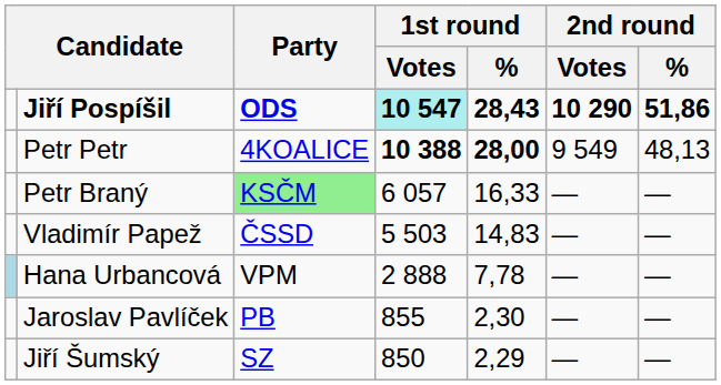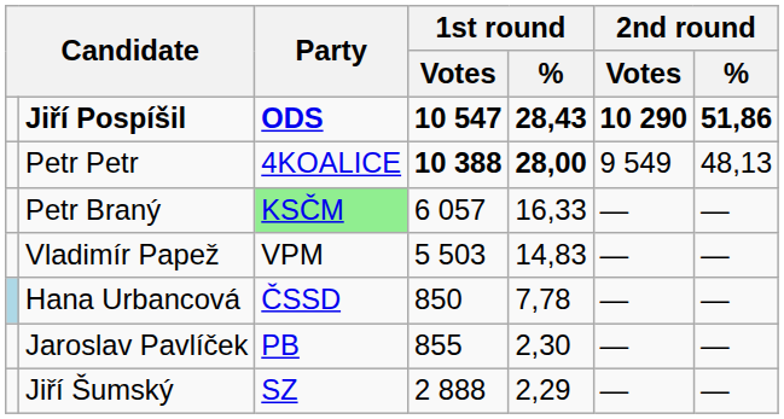Jiří Pospíšil | 1st round / Votes: paleturquoise background -> no background
Vladimír Papež | Party: ČSSD -> VPM
Hana Urbancová | Party: VPM -> ČSSD
Hana Urbancová | 1st round / Votes: 2 888 -> 850
Jiří Šumský | 1st round / Votes: 850 -> 2 888
